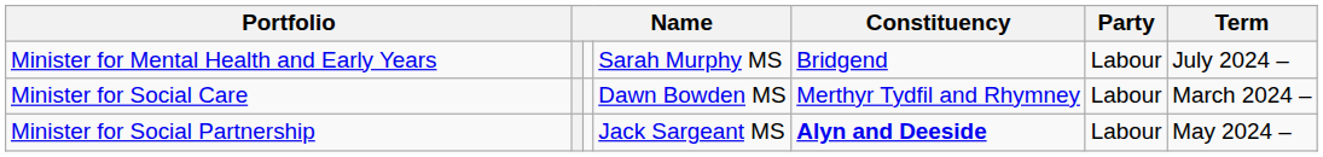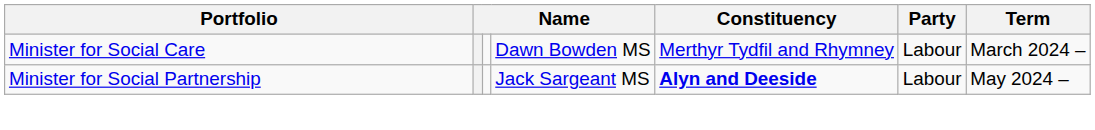- row: Minister for Mental Health and Early Years | Sarah Murphy MS | Bridgend | Labour | July 2024 –
